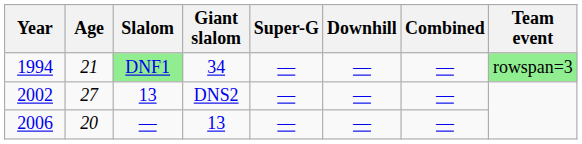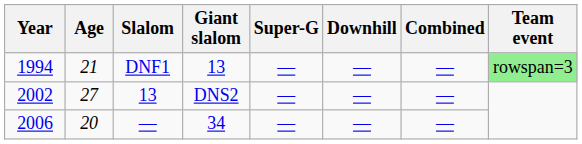1994 | Slalom: lightgreen background -> no background
1994 | Giant slalom: 34 -> 13
2006 | Giant slalom: 13 -> 34
